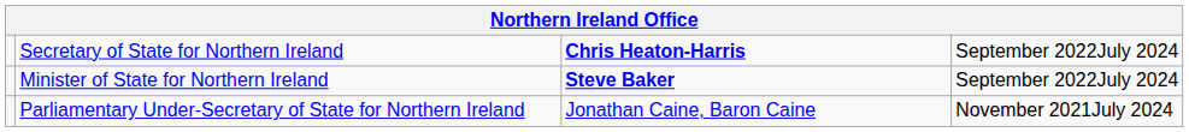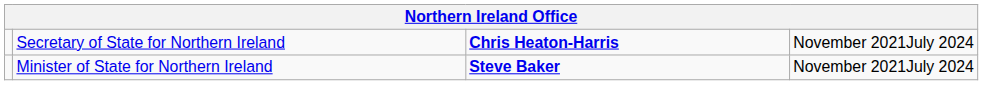Secretary of State for Northern Ireland | column 4: September 2022July 2024 -> November 2021July 2024
Minister of State for Northern Ireland | column 4: September 2022July 2024 -> November 2021July 2024
- row: Parliamentary Under-Secretary of State for Northern Ireland | Jonathan Caine, Baron Caine | November 2021July 2024
